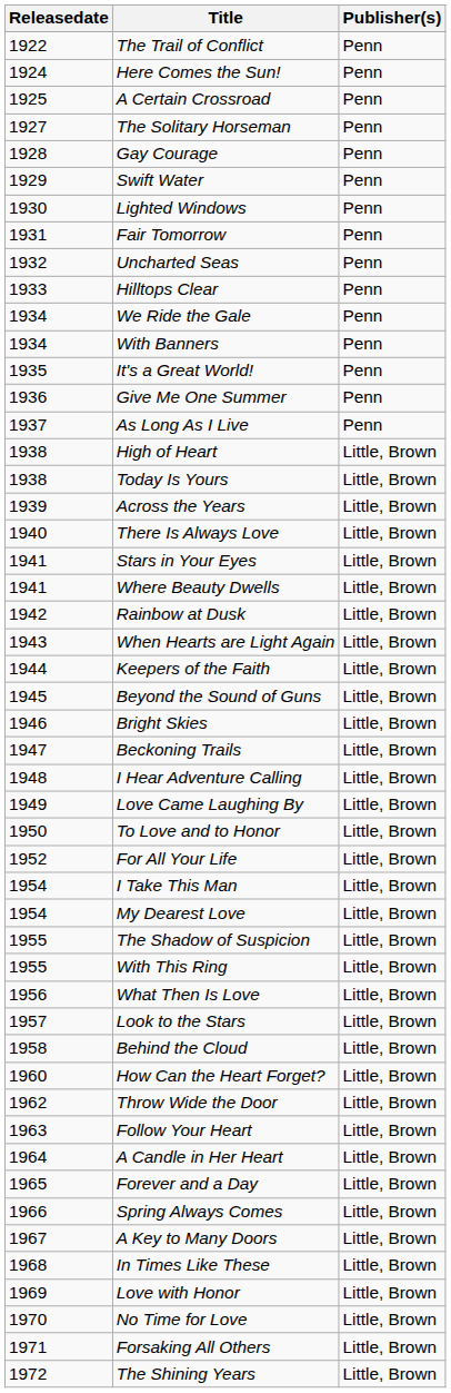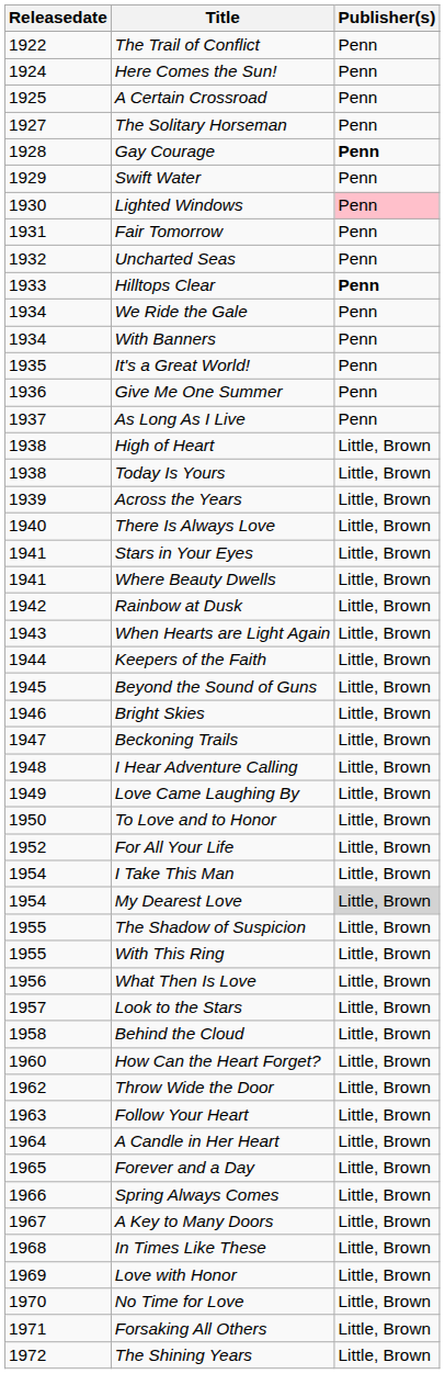Gay Courage | Publisher(s): normal -> bold
Lighted Windows | Publisher(s): no background -> pink background
Hilltops Clear | Publisher(s): normal -> bold
My Dearest Love | Publisher(s): no background -> lightgrey background
